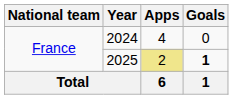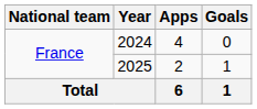2025 | Apps: khaki background -> no background
2025 | Goals: bold -> normal
